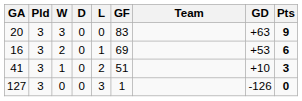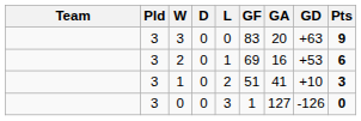columns swapped: Team <-> GA
